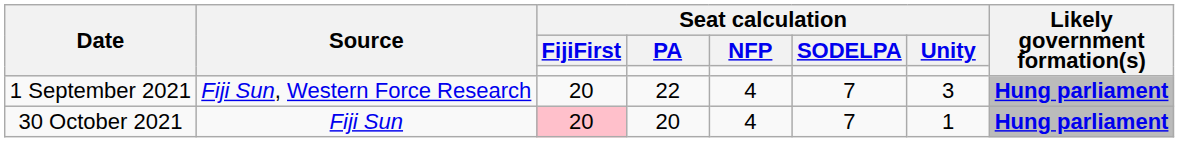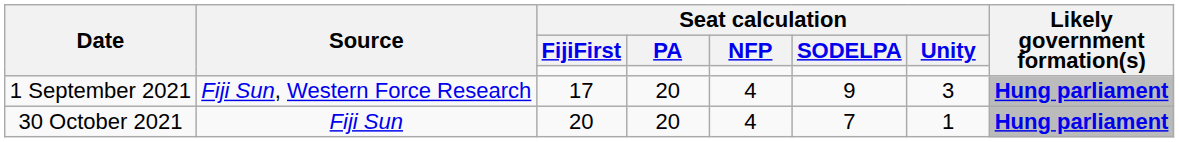1 September 2021 | Seat calculation / FijiFirst: 20 -> 17
1 September 2021 | Seat calculation / PA: 22 -> 20
1 September 2021 | Seat calculation / SODELPA: 7 -> 9
30 October 2021 | Seat calculation / FijiFirst: pink background -> no background
